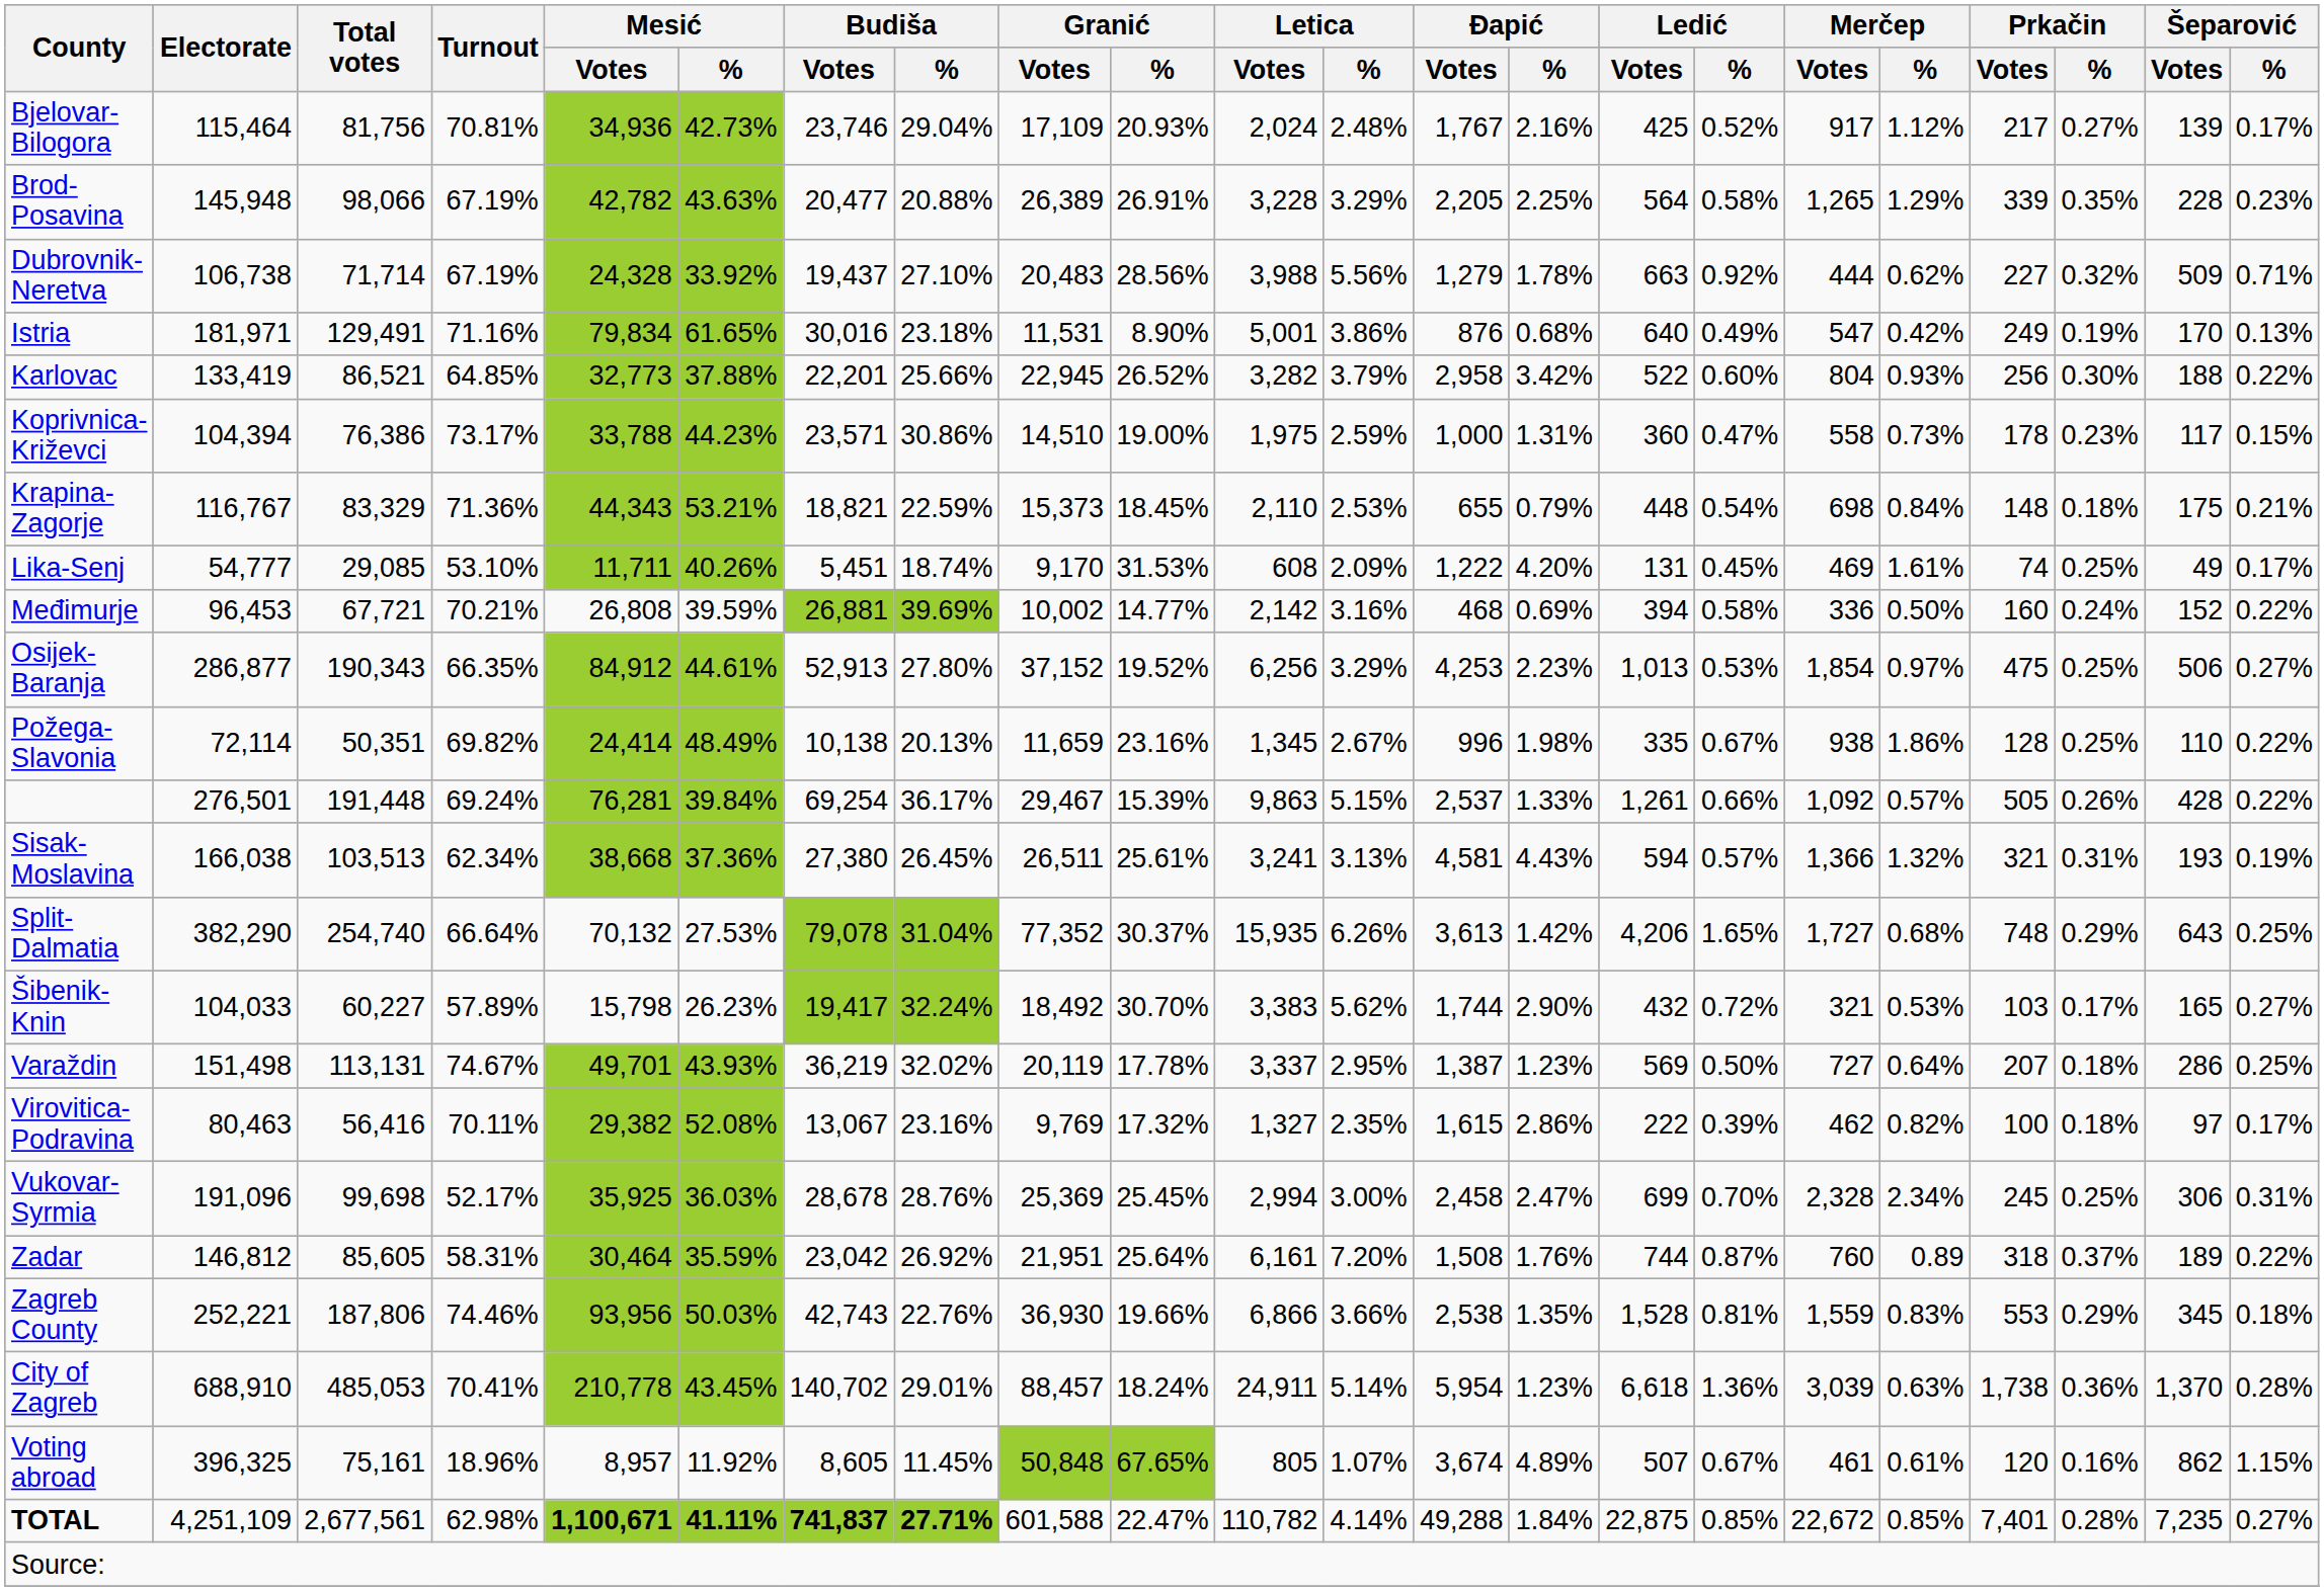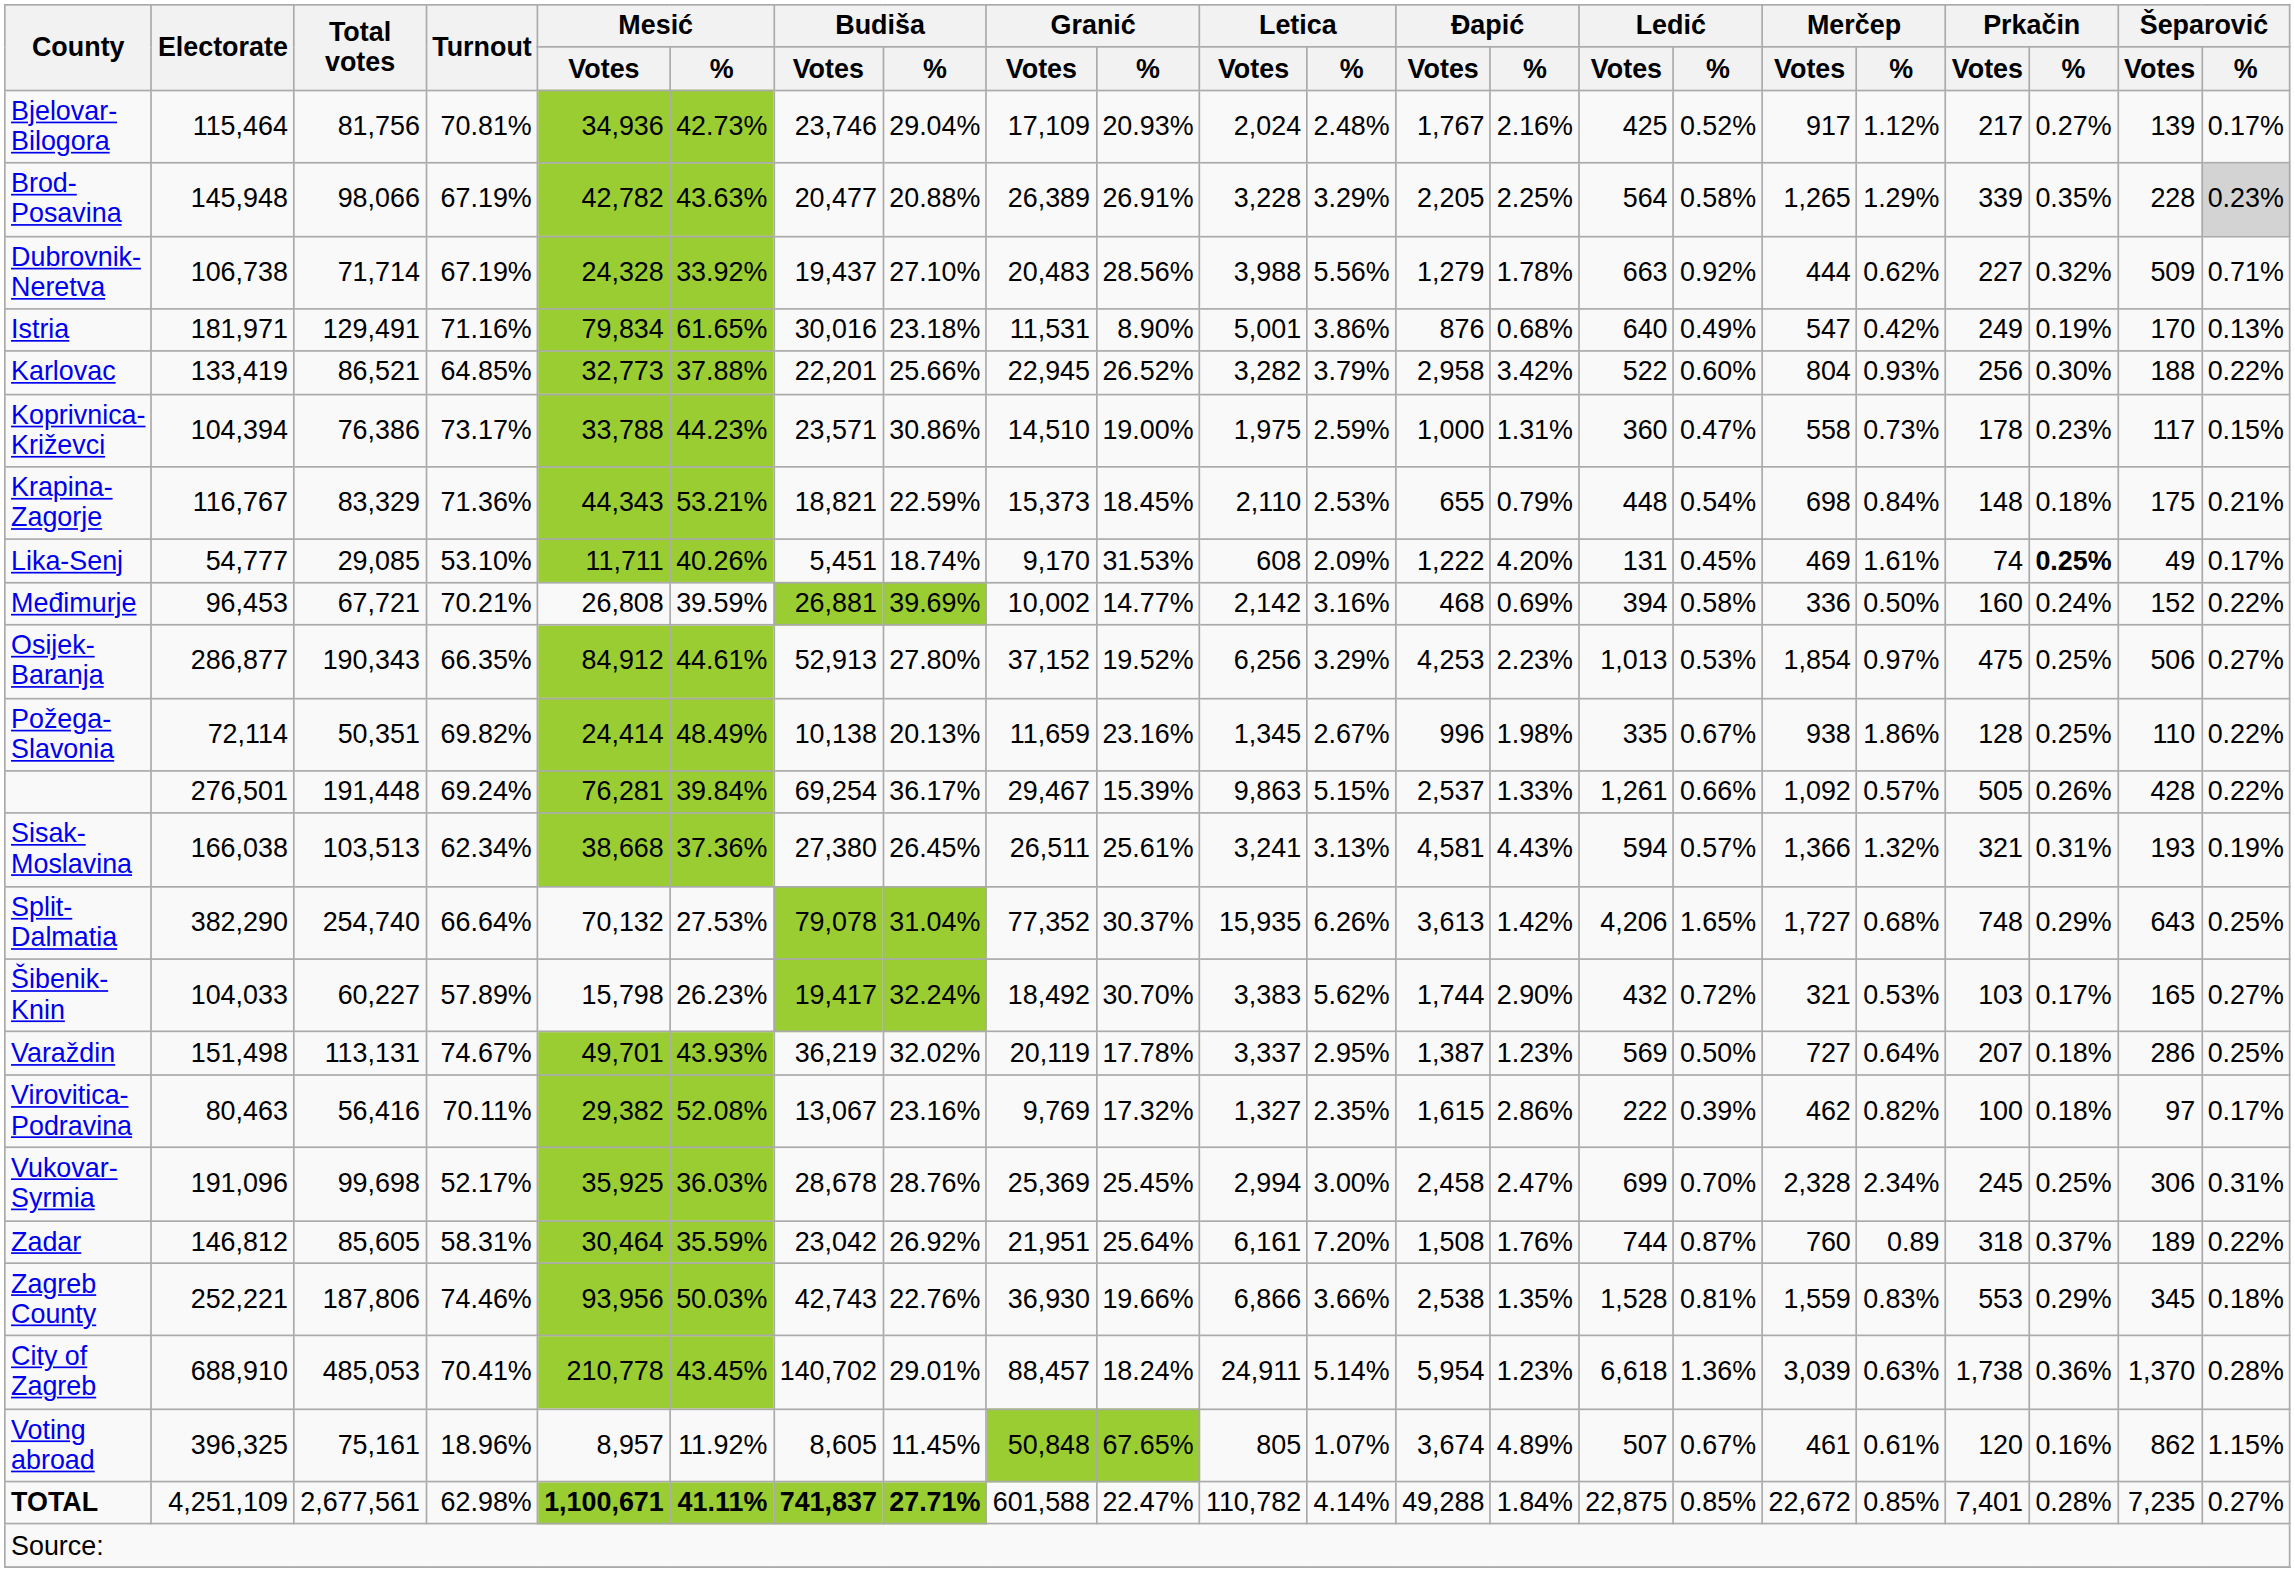Brod-Posavina | Šeparović / %: no background -> lightgrey background
Lika-Senj | Prkačin / %: normal -> bold
